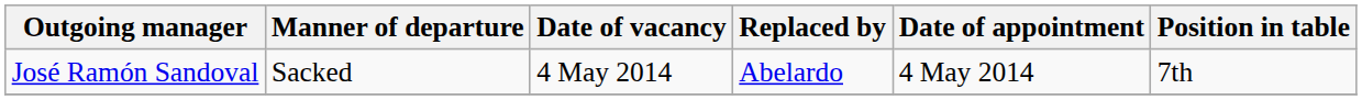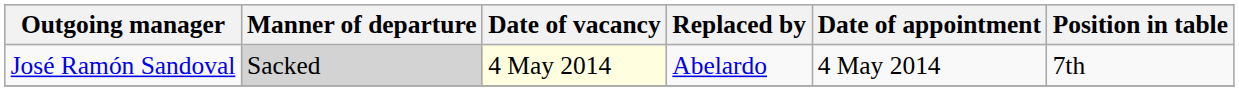José Ramón Sandoval | Manner of departure: no background -> lightgrey background
José Ramón Sandoval | Date of vacancy: no background -> lightyellow background
